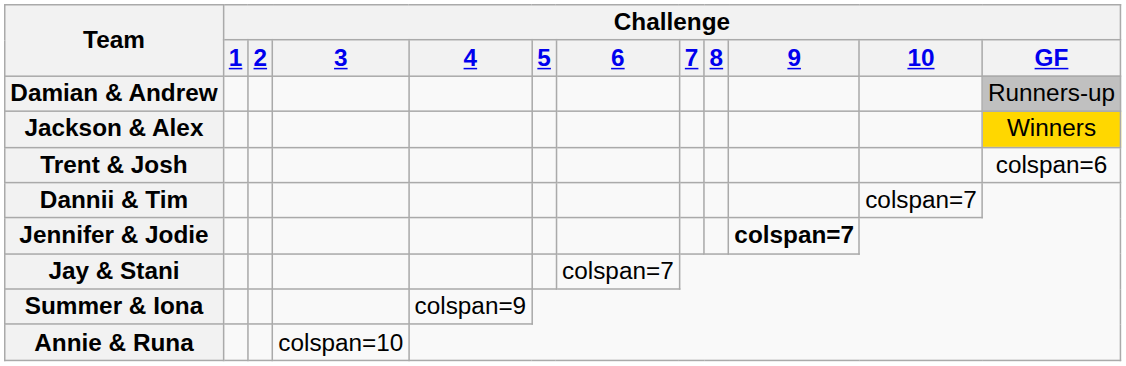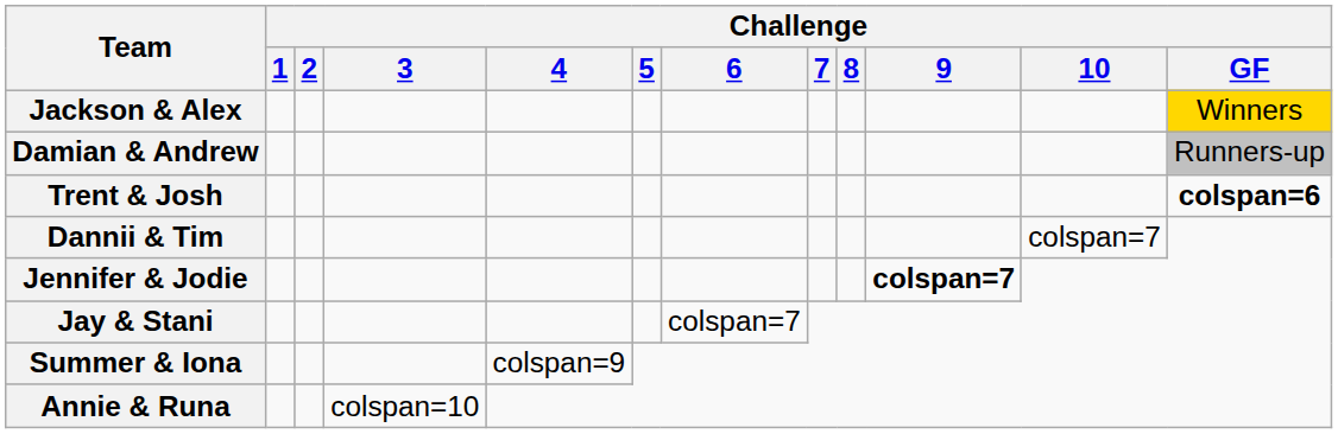rows swapped: Jackson & Alex <-> Damian & Andrew
Trent & Josh | Challenge / GF: normal -> bold
